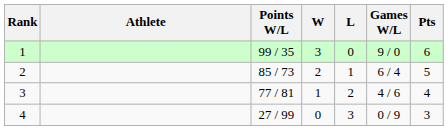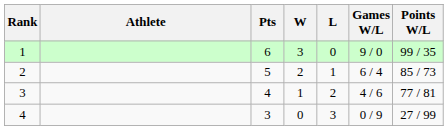columns swapped: Pts <-> Points W/L
